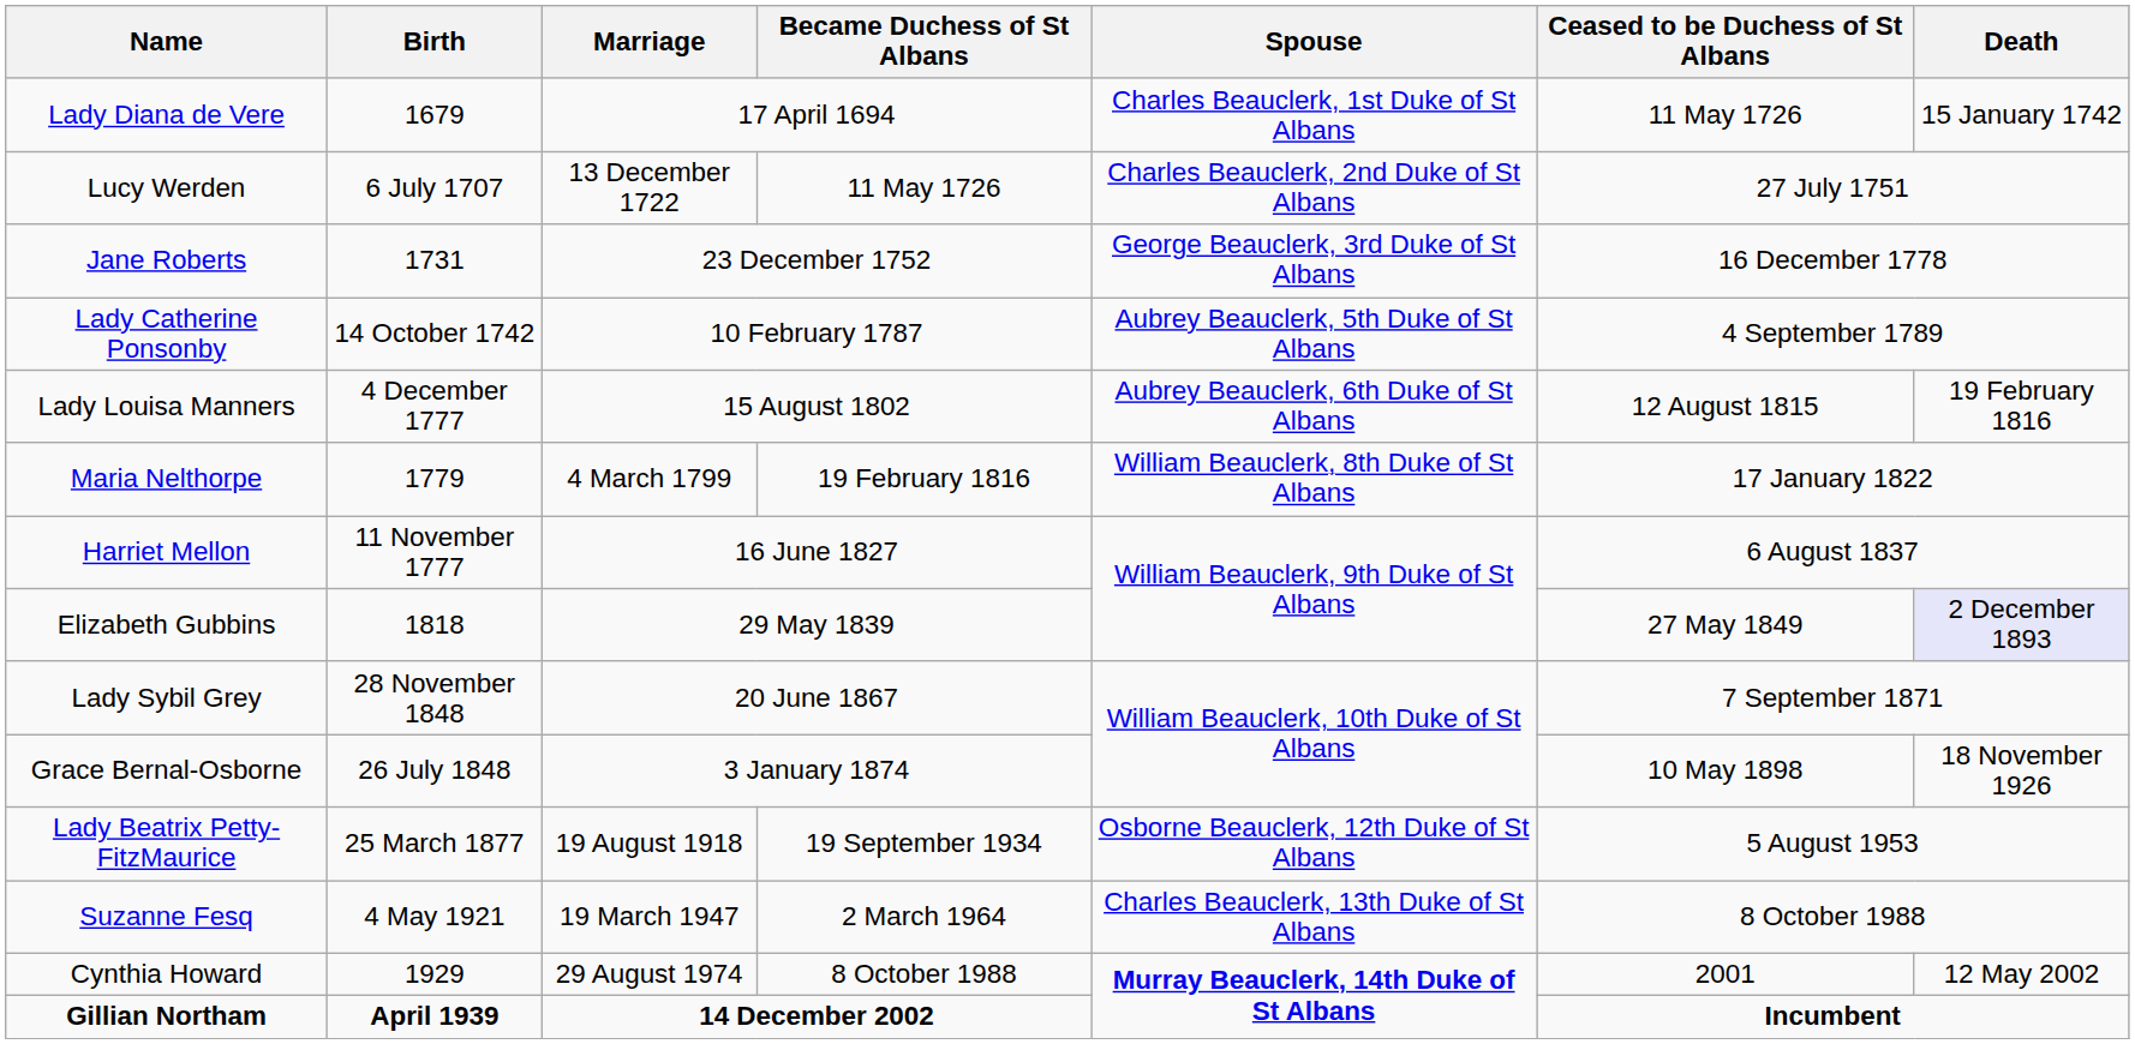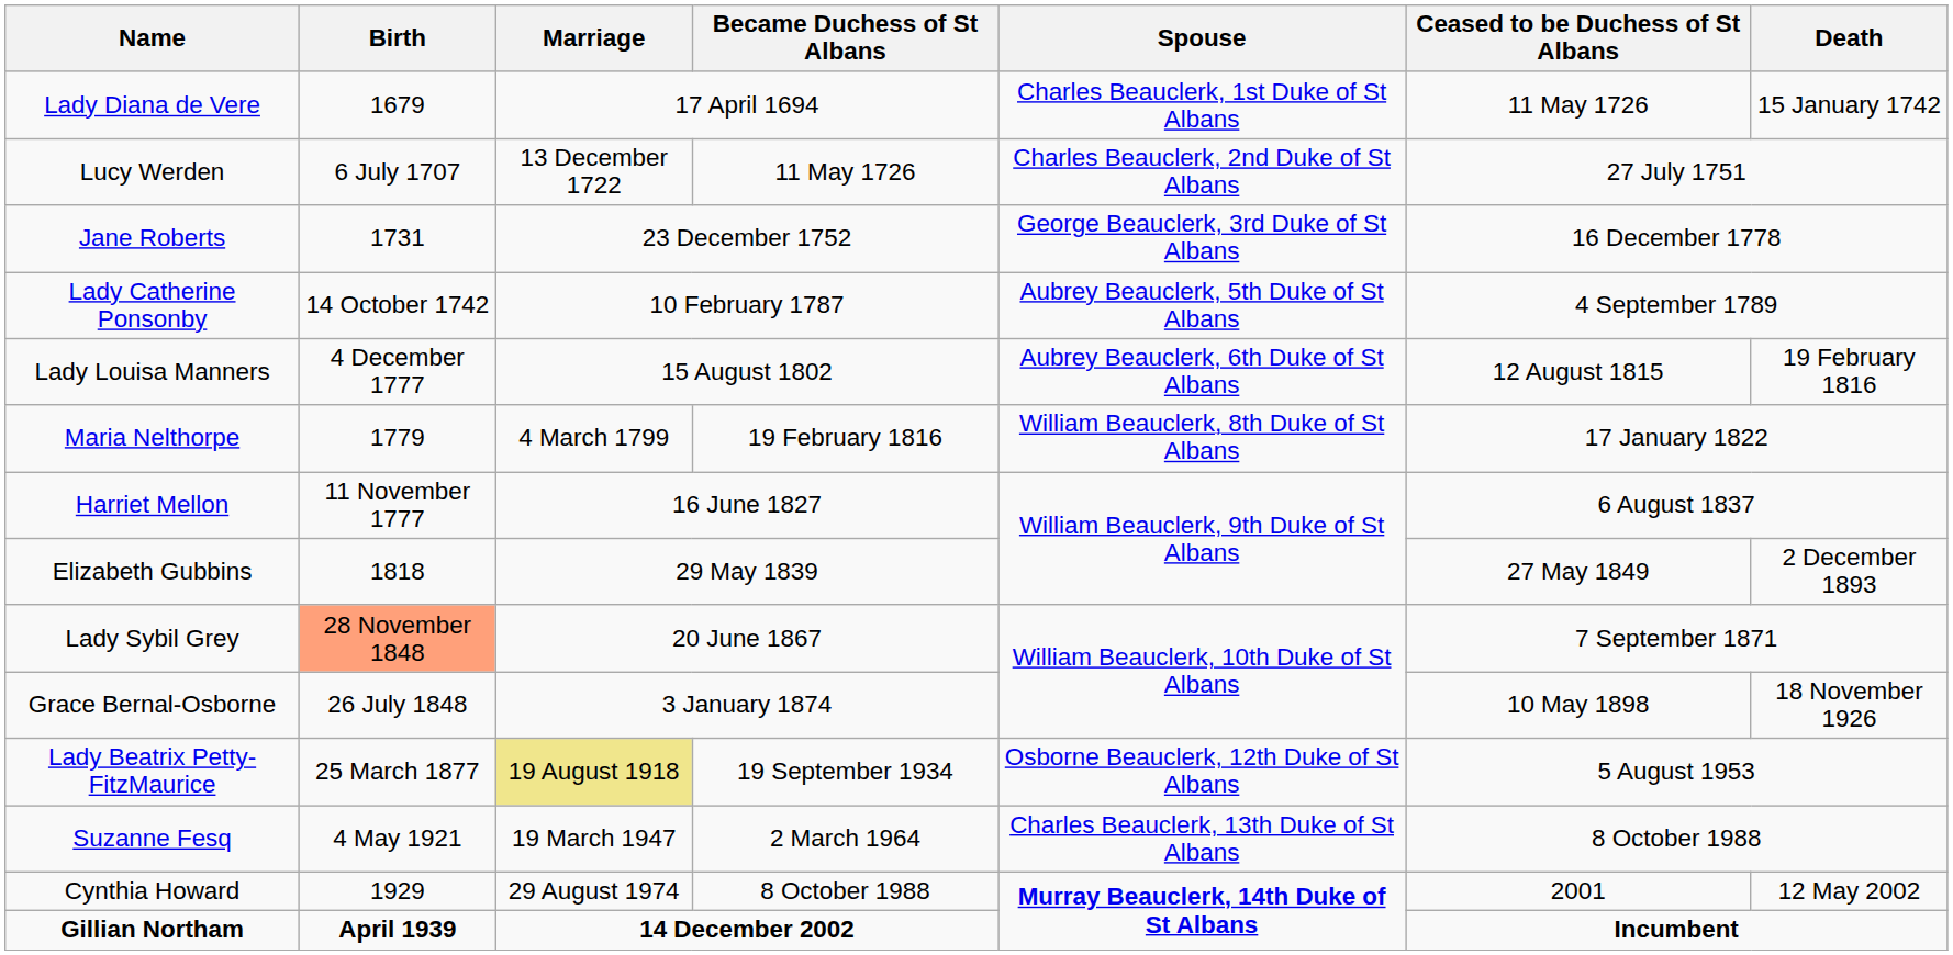Elizabeth Gubbins | Death: lavender background -> no background
Lady Sybil Grey | Birth: no background -> lightsalmon background
Lady Beatrix Petty-FitzMaurice | Marriage: no background -> khaki background
